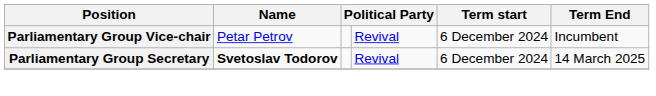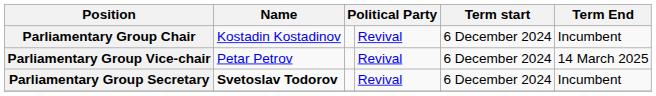+ row: Parliamentary Group Chair | Kostadin Kostadinov | Revival | 6 December 2024 | Incumbent
Parliamentary Group Vice-chair | Term End: Incumbent -> 14 March 2025
Parliamentary Group Secretary | Term End: 14 March 2025 -> Incumbent
